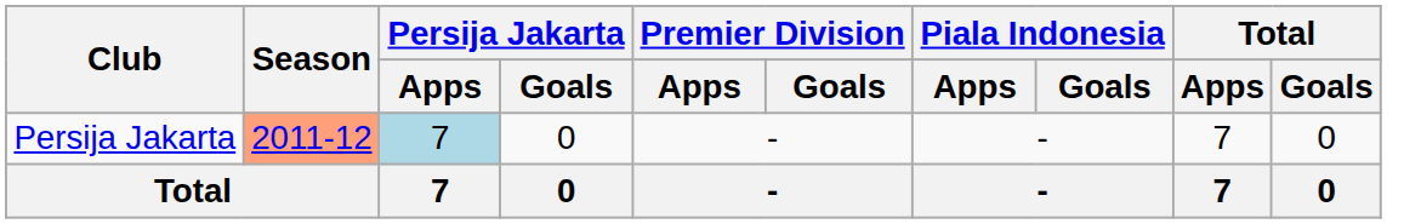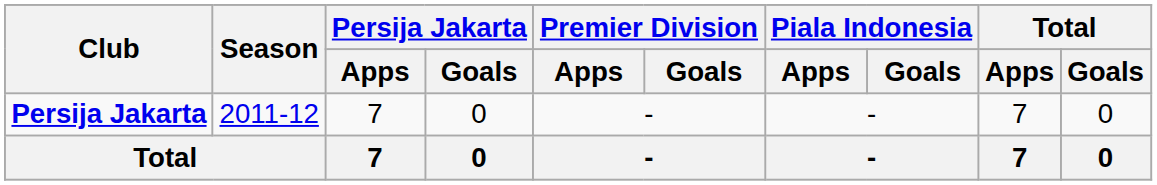row 3 | Club: normal -> bold
row 3 | Season: lightsalmon background -> no background
row 3 | Persija Jakarta / Apps: lightblue background -> no background
